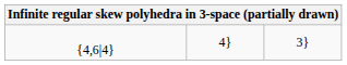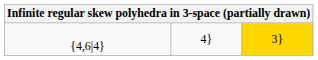{4,6|4} | column 3: no background -> gold background
